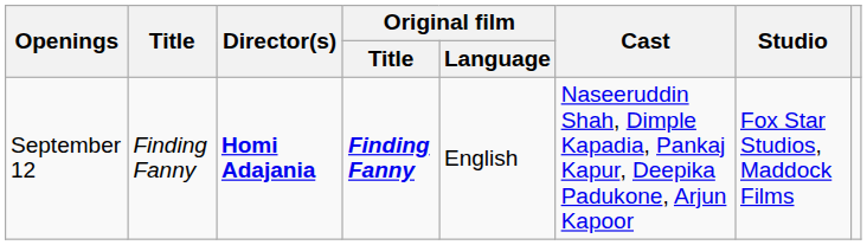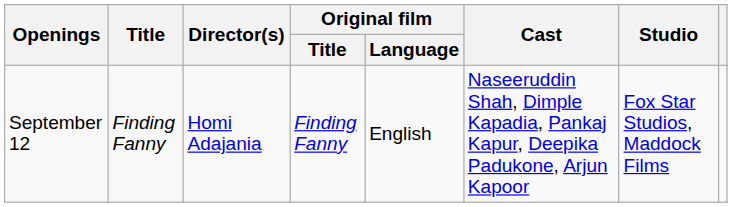September 12 | Director(s): bold -> normal
September 12 | Original film / Title: bold -> normal
